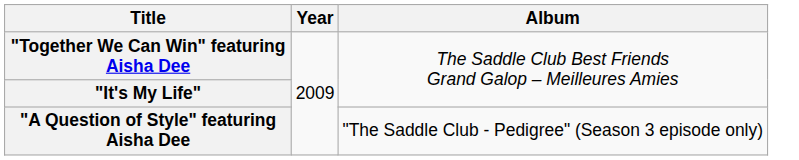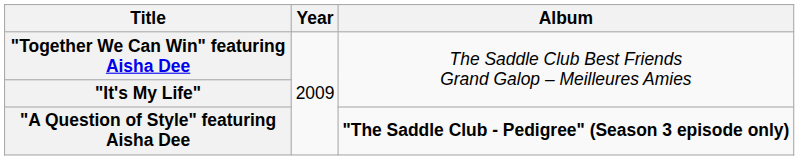"A Question of Style" featuring Aisha Dee | Album: normal -> bold
